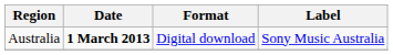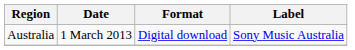Australia | Date: bold -> normal
